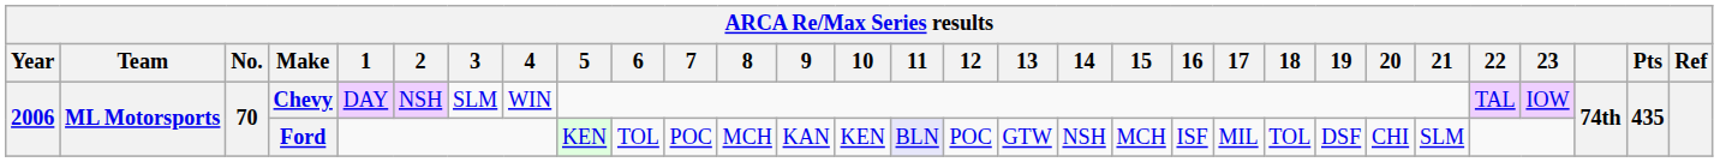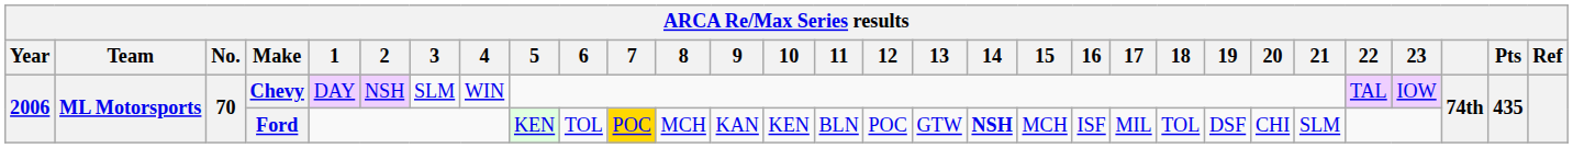Ford | 7: no background -> gold background
Ford | 11: lavender background -> no background
Ford | 14: normal -> bold
